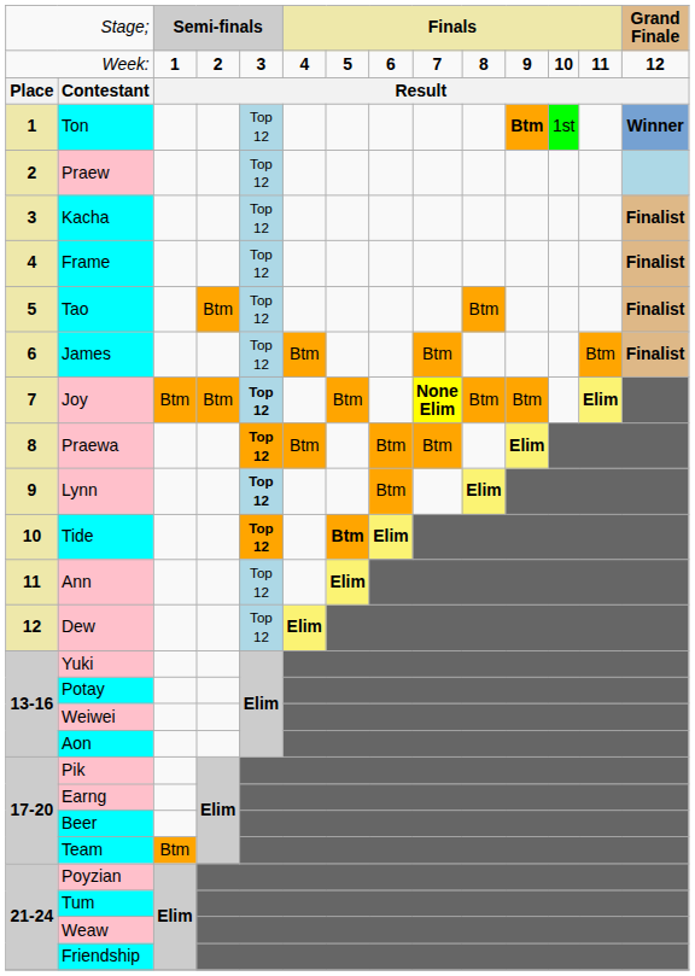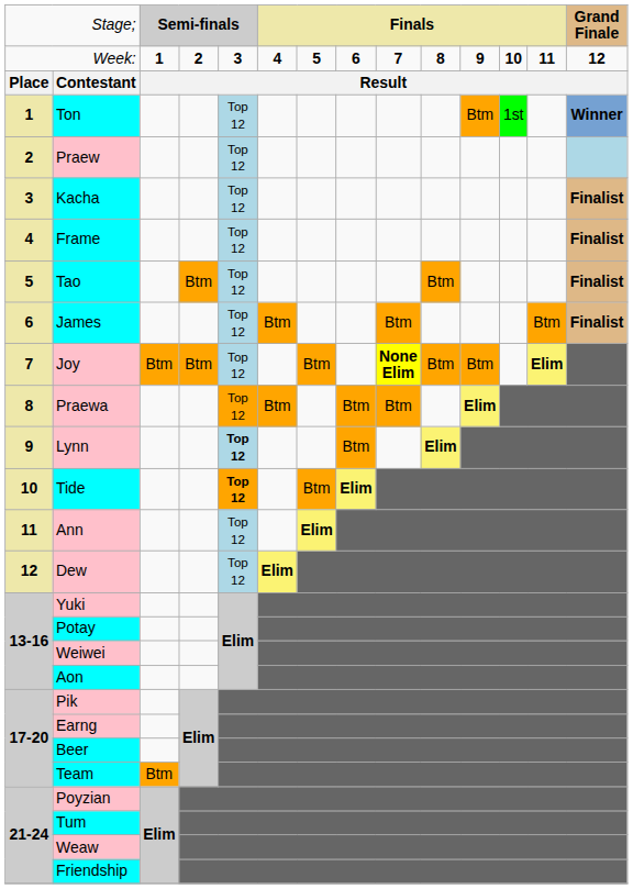Ton | column 11: bold -> normal
Joy | column 5: bold -> normal
Praewa | column 5: bold -> normal
Tide | column 7: bold -> normal
